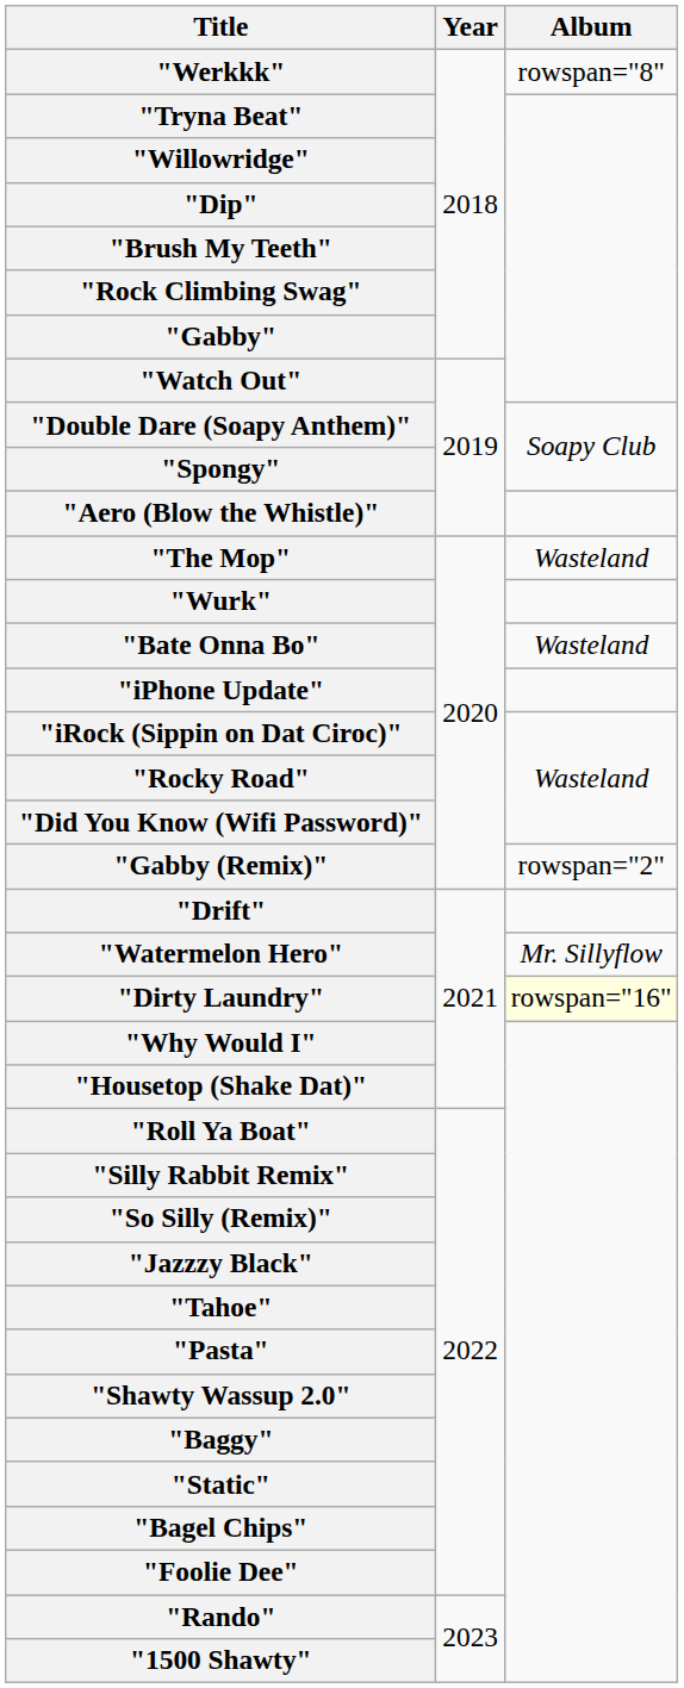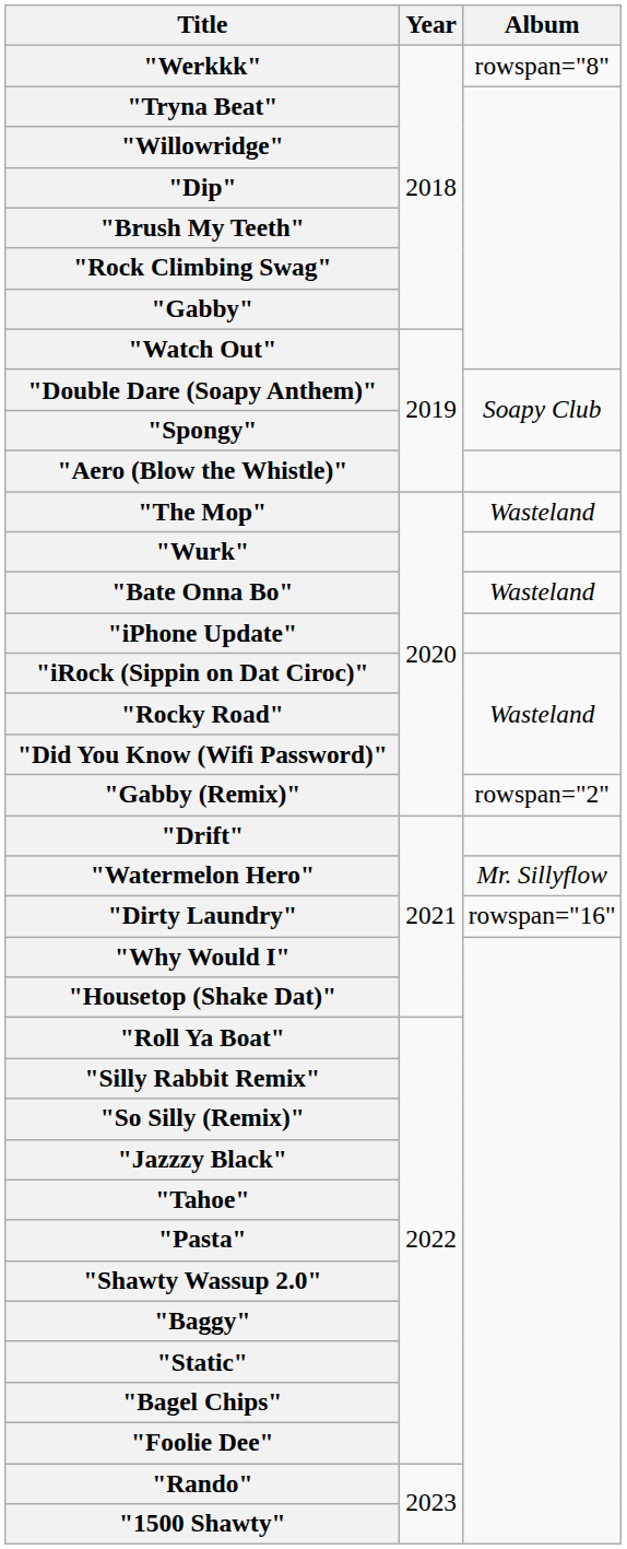"Dirty Laundry" | Album: lightyellow background -> no background
